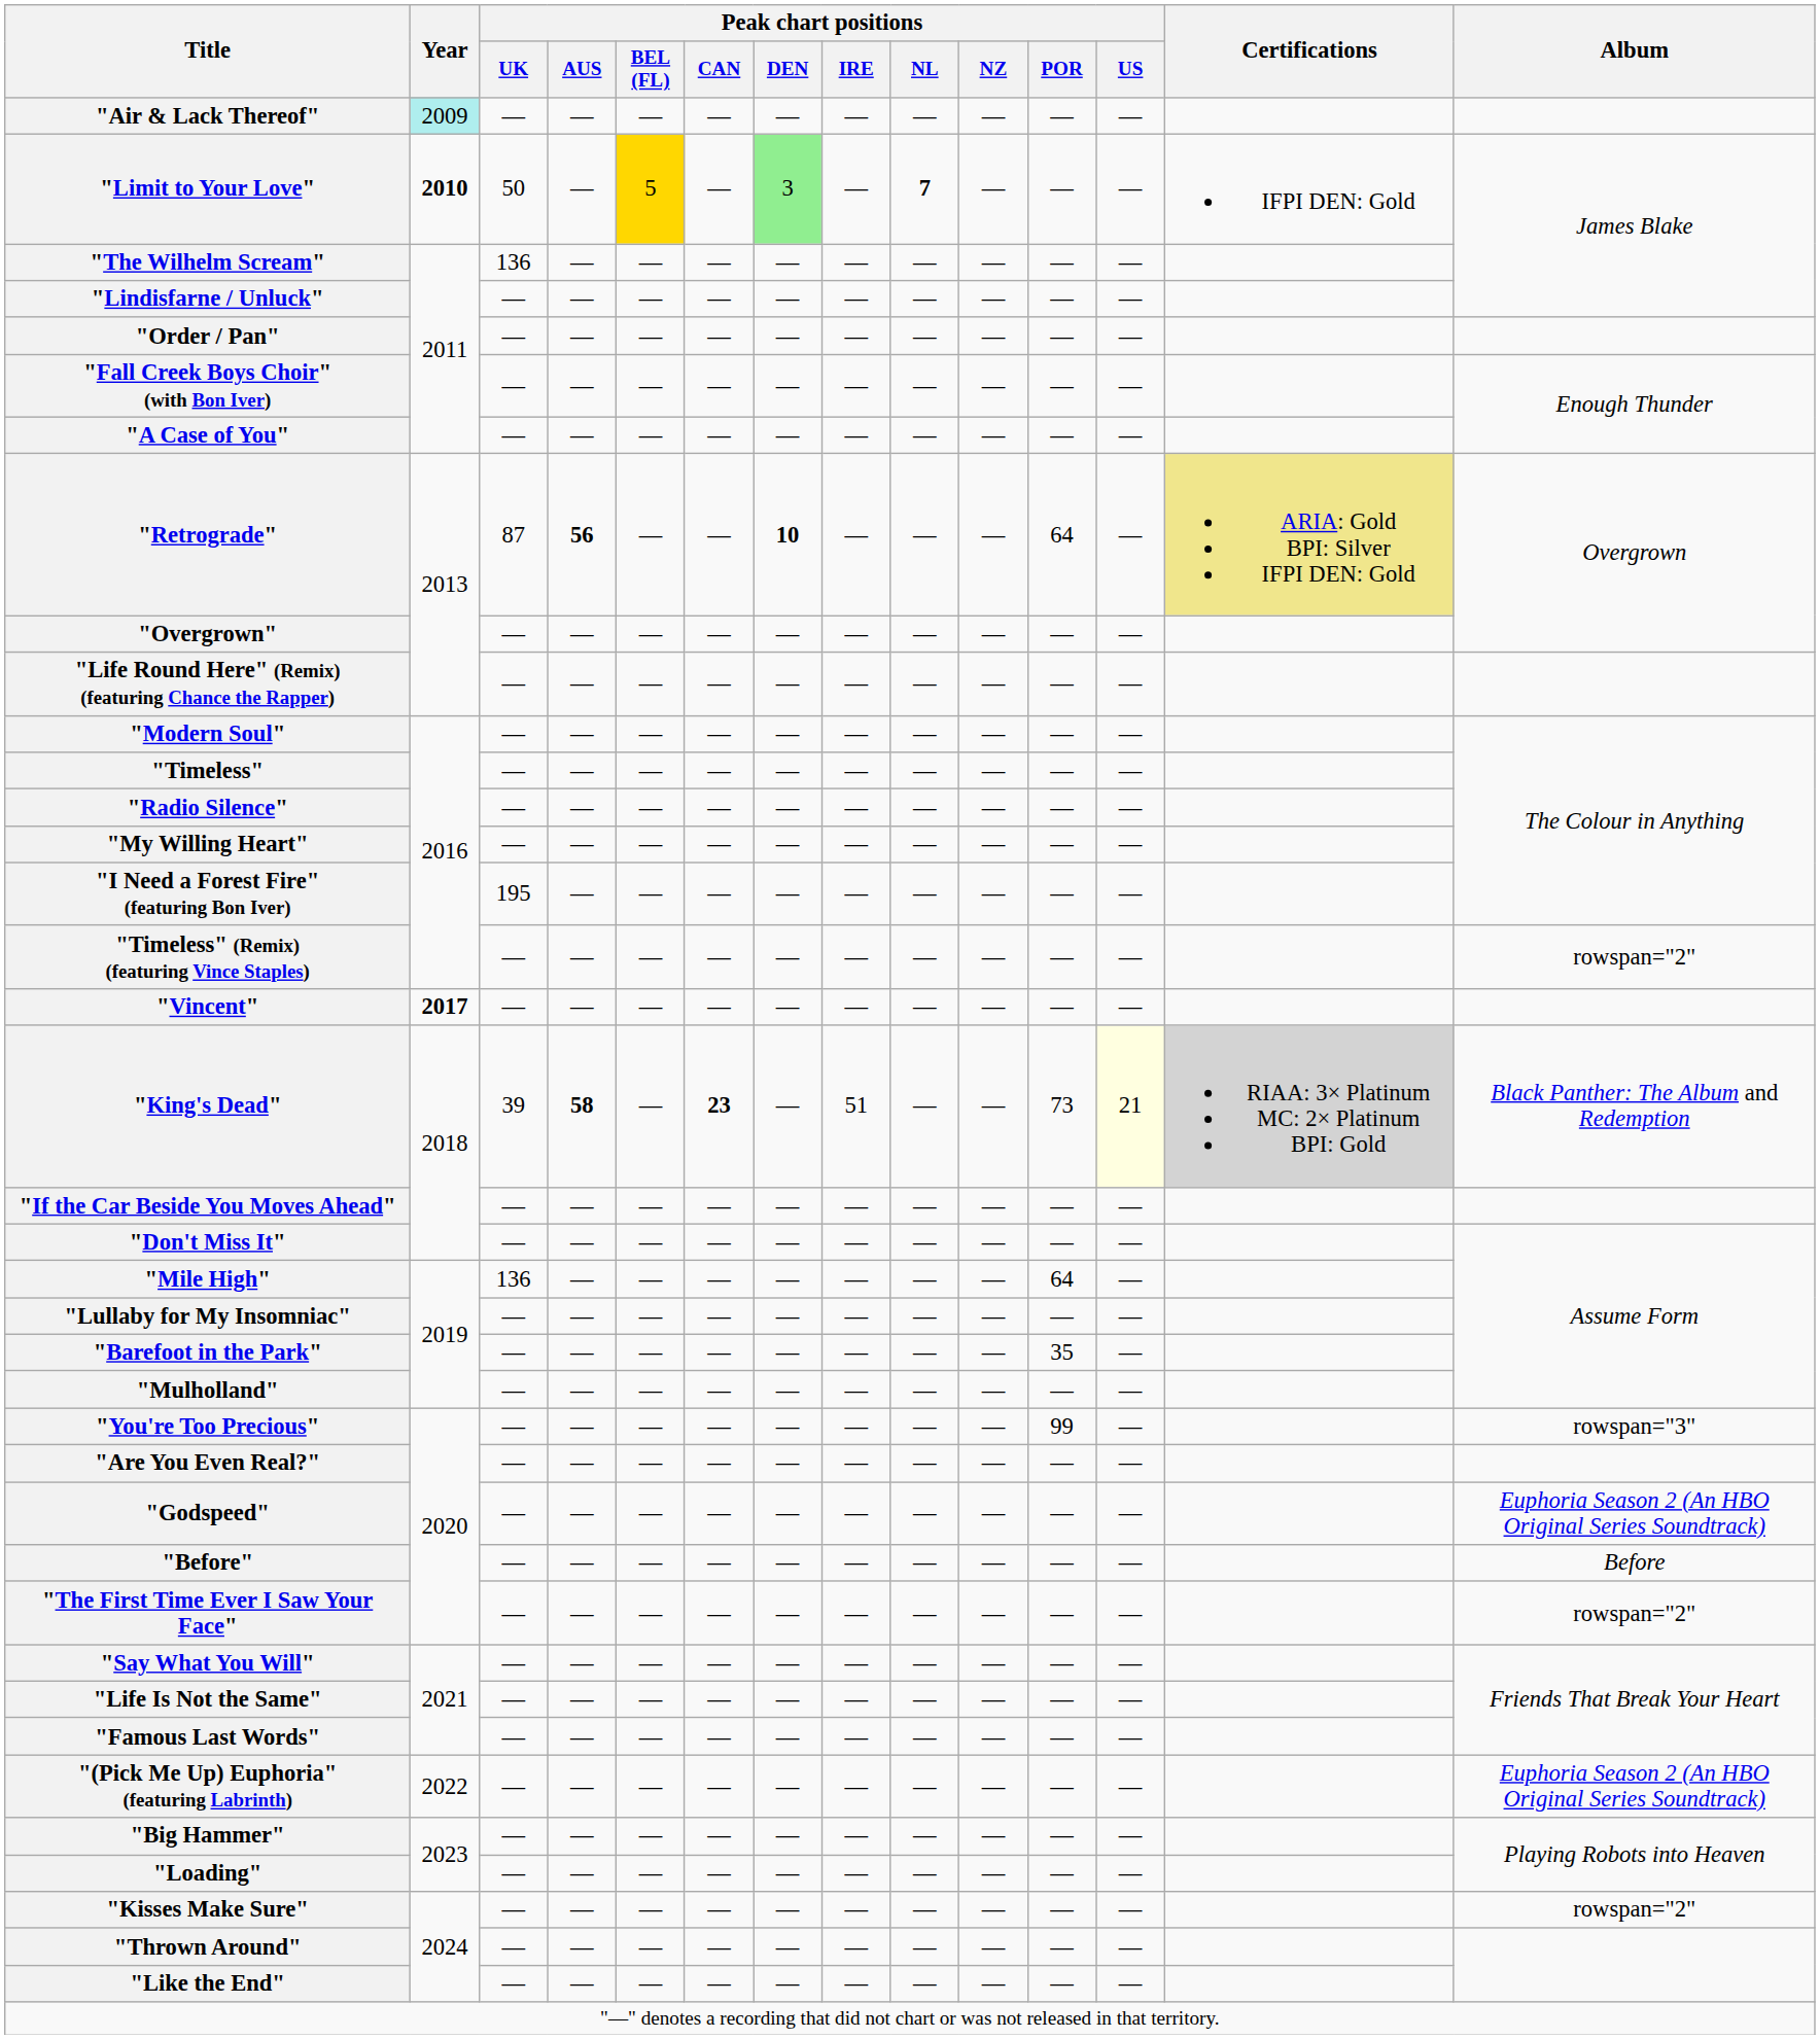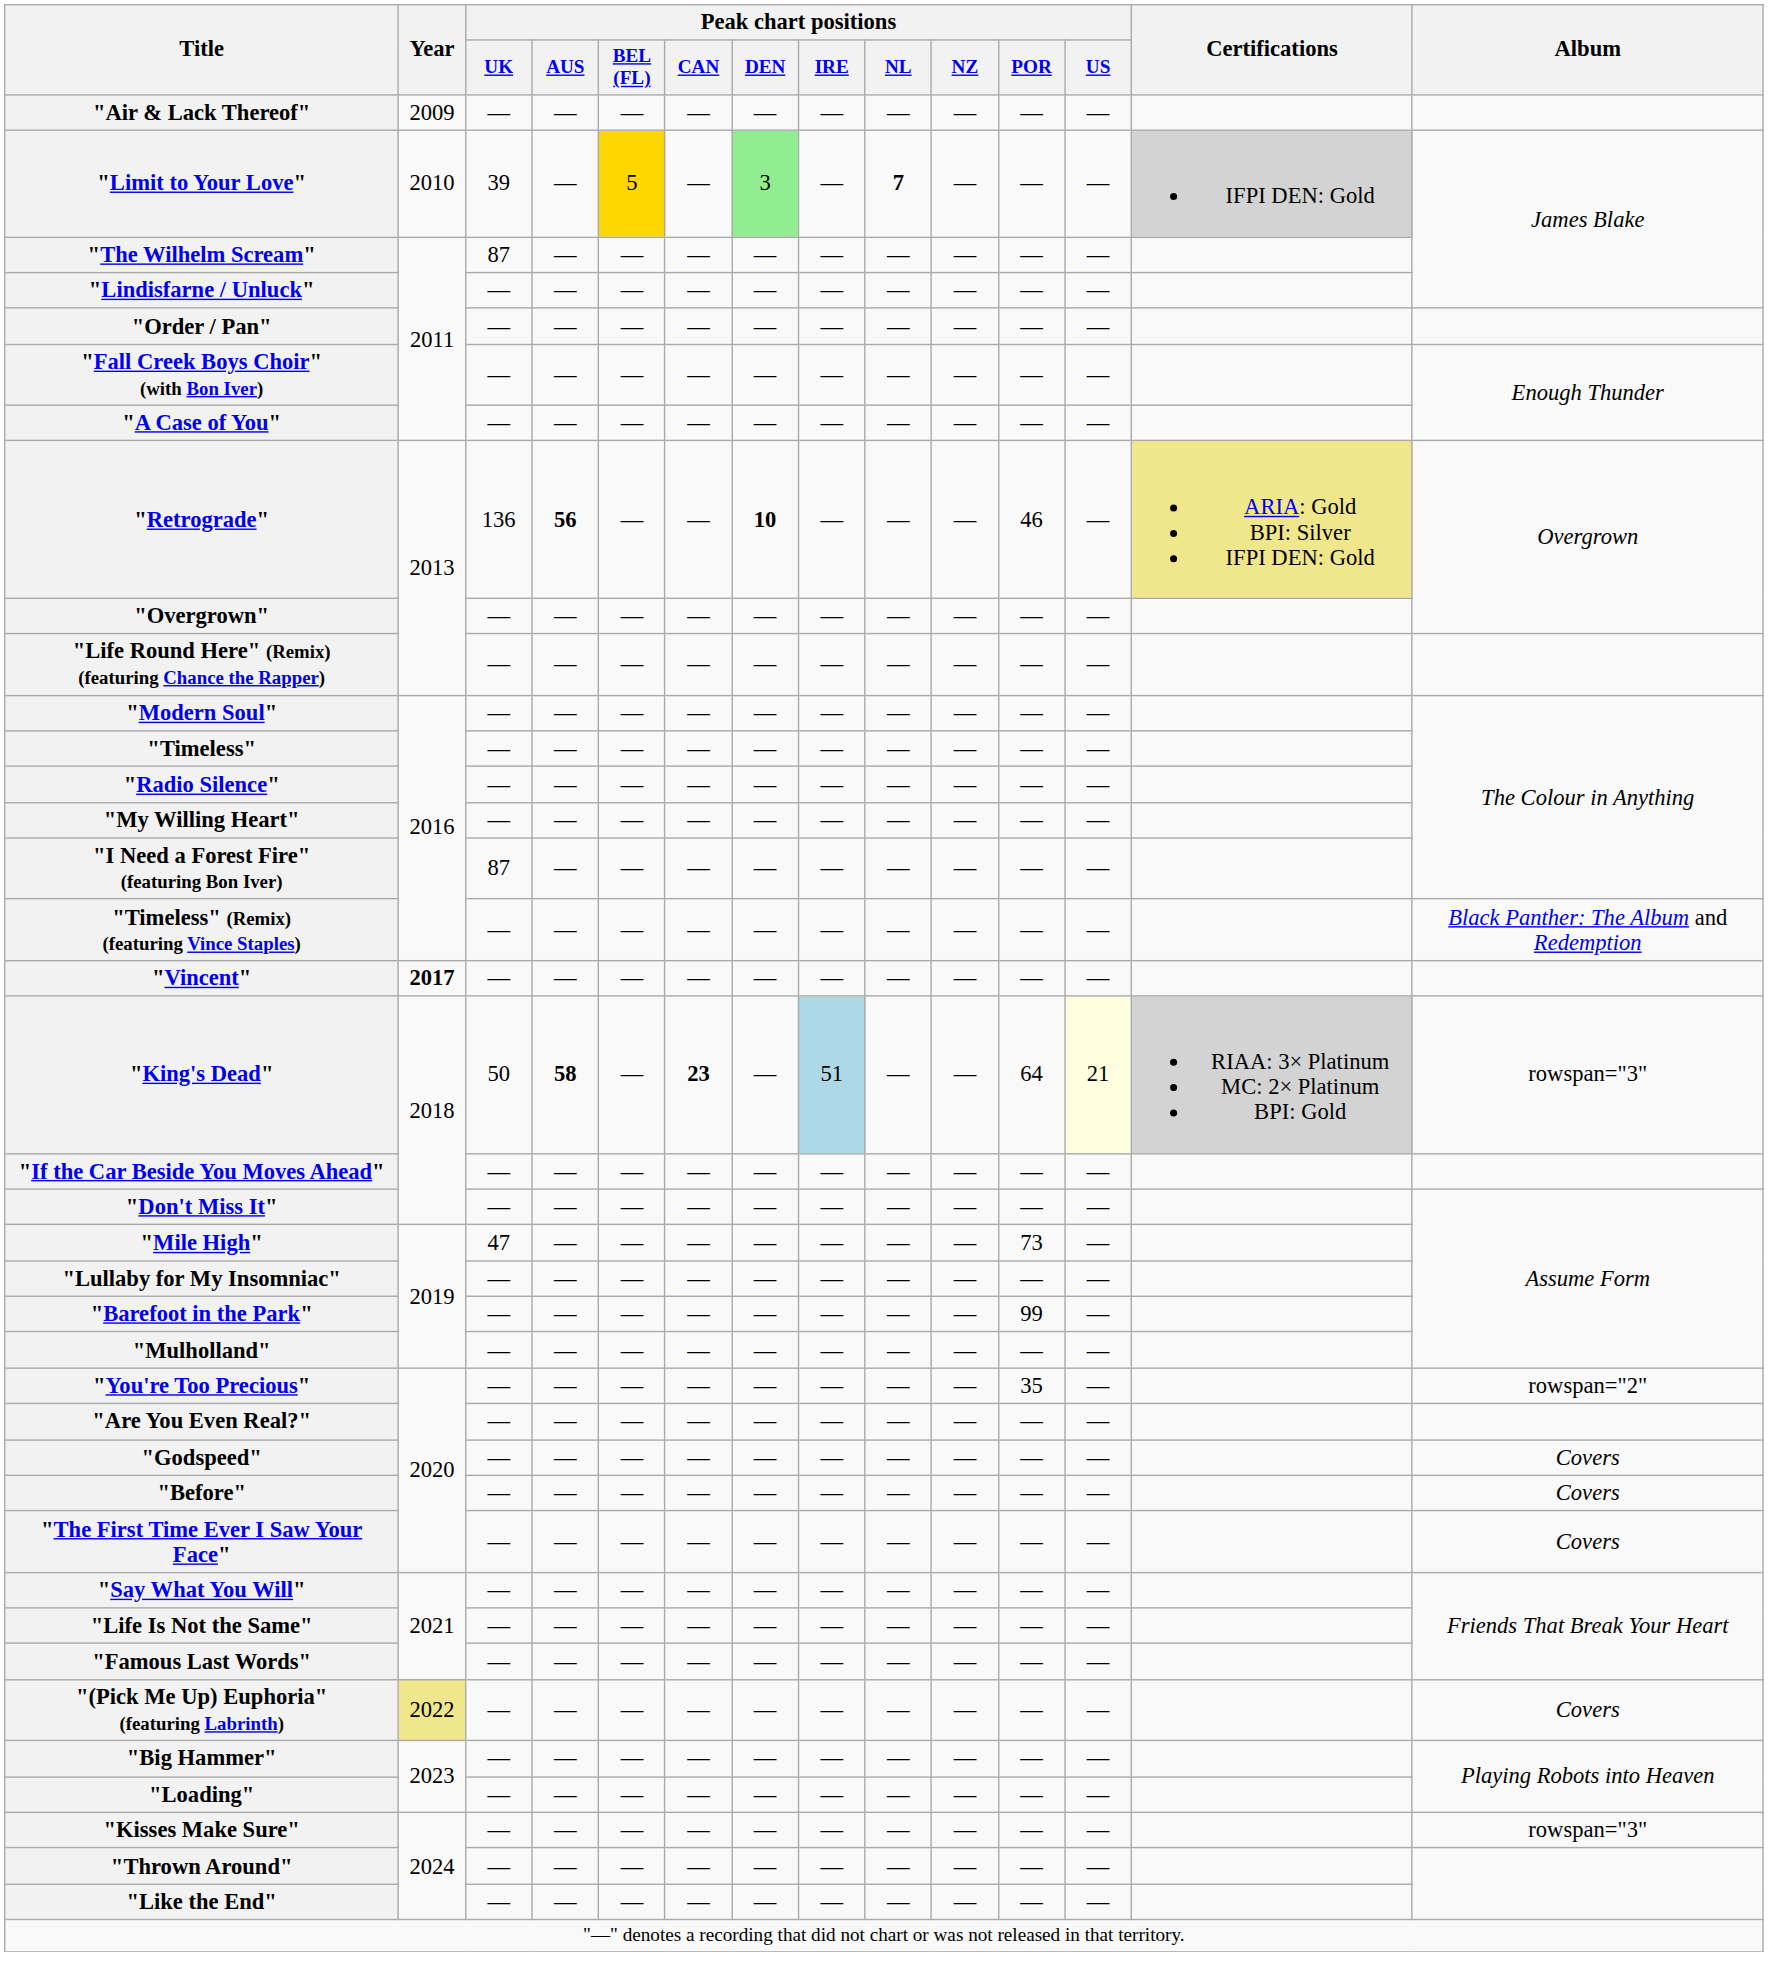"Air & Lack Thereof" | Year: paleturquoise background -> no background
"Limit to Your Love" | Year: bold -> normal
"Limit to Your Love" | Peak chart positions / UK: 50 -> 39
"Limit to Your Love" | Certifications: no background -> lightgrey background
"The Wilhelm Scream" | Peak chart positions / UK: 136 -> 87
"Retrograde" | Peak chart positions / UK: 87 -> 136
"Retrograde" | Peak chart positions / POR: 64 -> 46
"I Need a Forest Fire" (featuring Bon Iver) | Peak chart positions / UK: 195 -> 87
"Timeless" (Remix) (featuring Vince Staples) | Album: rowspan="2" -> Black Panther: The Album and Redemption
"King's Dead" | Peak chart positions / UK: 39 -> 50
"King's Dead" | Peak chart positions / IRE: no background -> lightblue background
"King's Dead" | Peak chart positions / POR: 73 -> 64
"King's Dead" | Album: Black Panther: The Album and Redemption -> rowspan="3"
"Mile High" | Peak chart positions / UK: 136 -> 47
"Mile High" | Peak chart positions / POR: 64 -> 73
"Barefoot in the Park" | Peak chart positions / POR: 35 -> 99
"You're Too Precious" | Peak chart positions / POR: 99 -> 35
"You're Too Precious" | Album: rowspan="3" -> rowspan="2"
"Godspeed" | Album: Euphoria Season 2 (An HBO Original Series Soundtrack) -> Covers
"Before" | Album: Before -> Covers
"The First Time Ever I Saw Your Face" | Album: rowspan="2" -> Covers
"(Pick Me Up) Euphoria" (featuring Labrinth) | Year: no background -> khaki background
"(Pick Me Up) Euphoria" (featuring Labrinth) | Album: Euphoria Season 2 (An HBO Original Series Soundtrack) -> Covers
"Kisses Make Sure" | Album: rowspan="2" -> rowspan="3"
